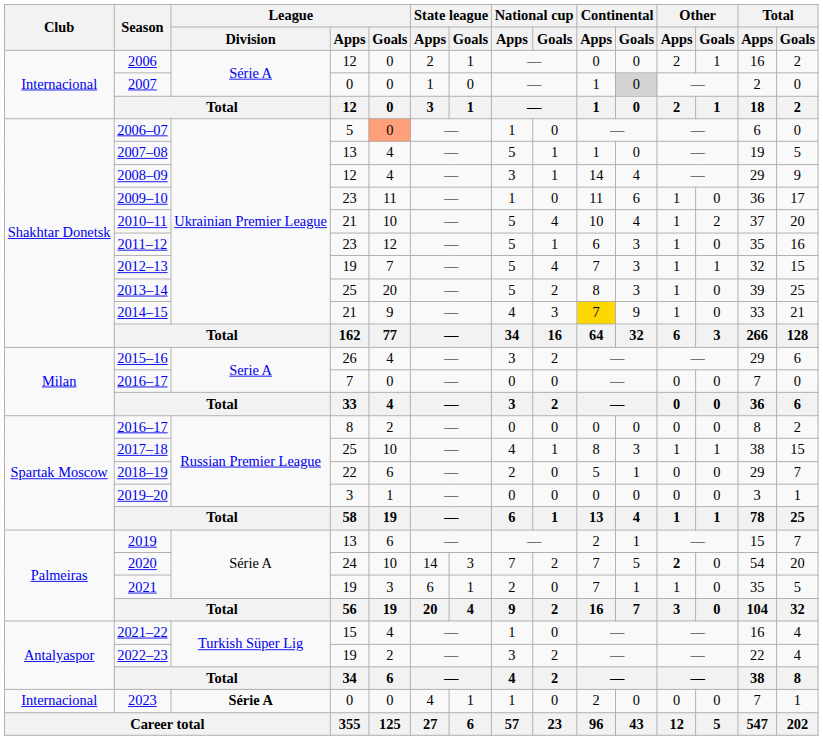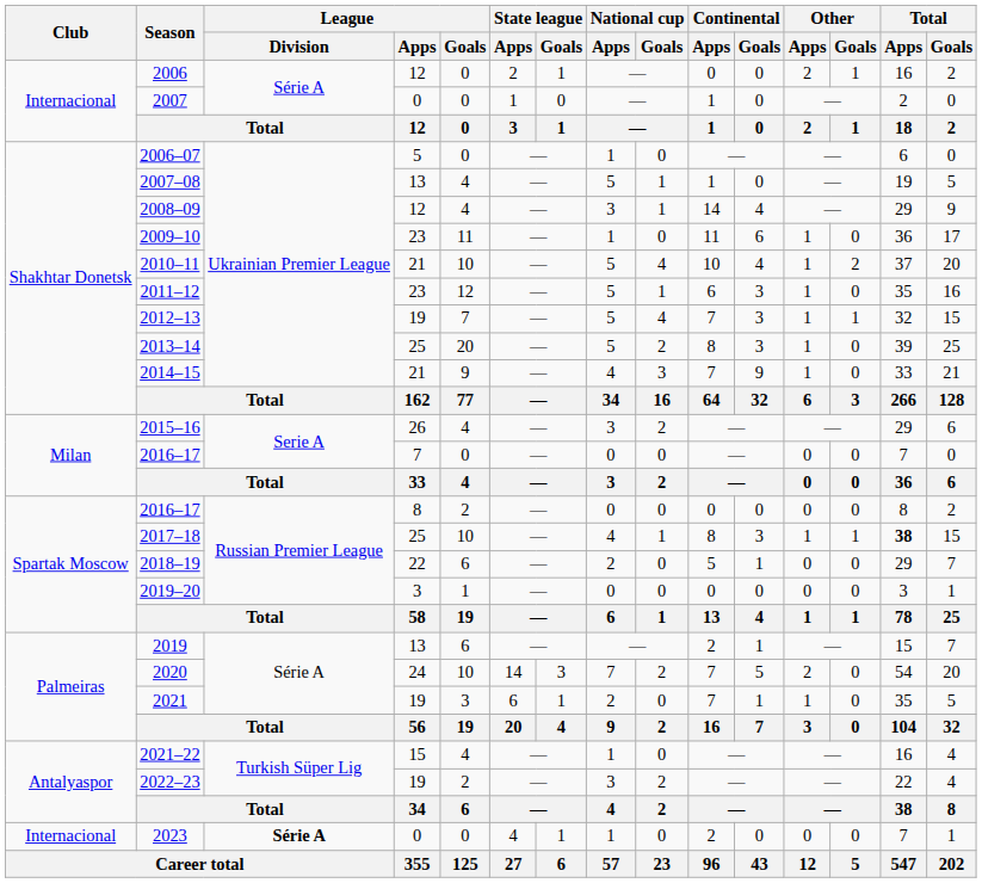2007 | Continental / Goals: lightgrey background -> no background
2006–07 | League / Goals: lightsalmon background -> no background
2014–15 | Continental / Apps: gold background -> no background
2017–18 | Total / Apps: normal -> bold
2020 | Other / Apps: bold -> normal
